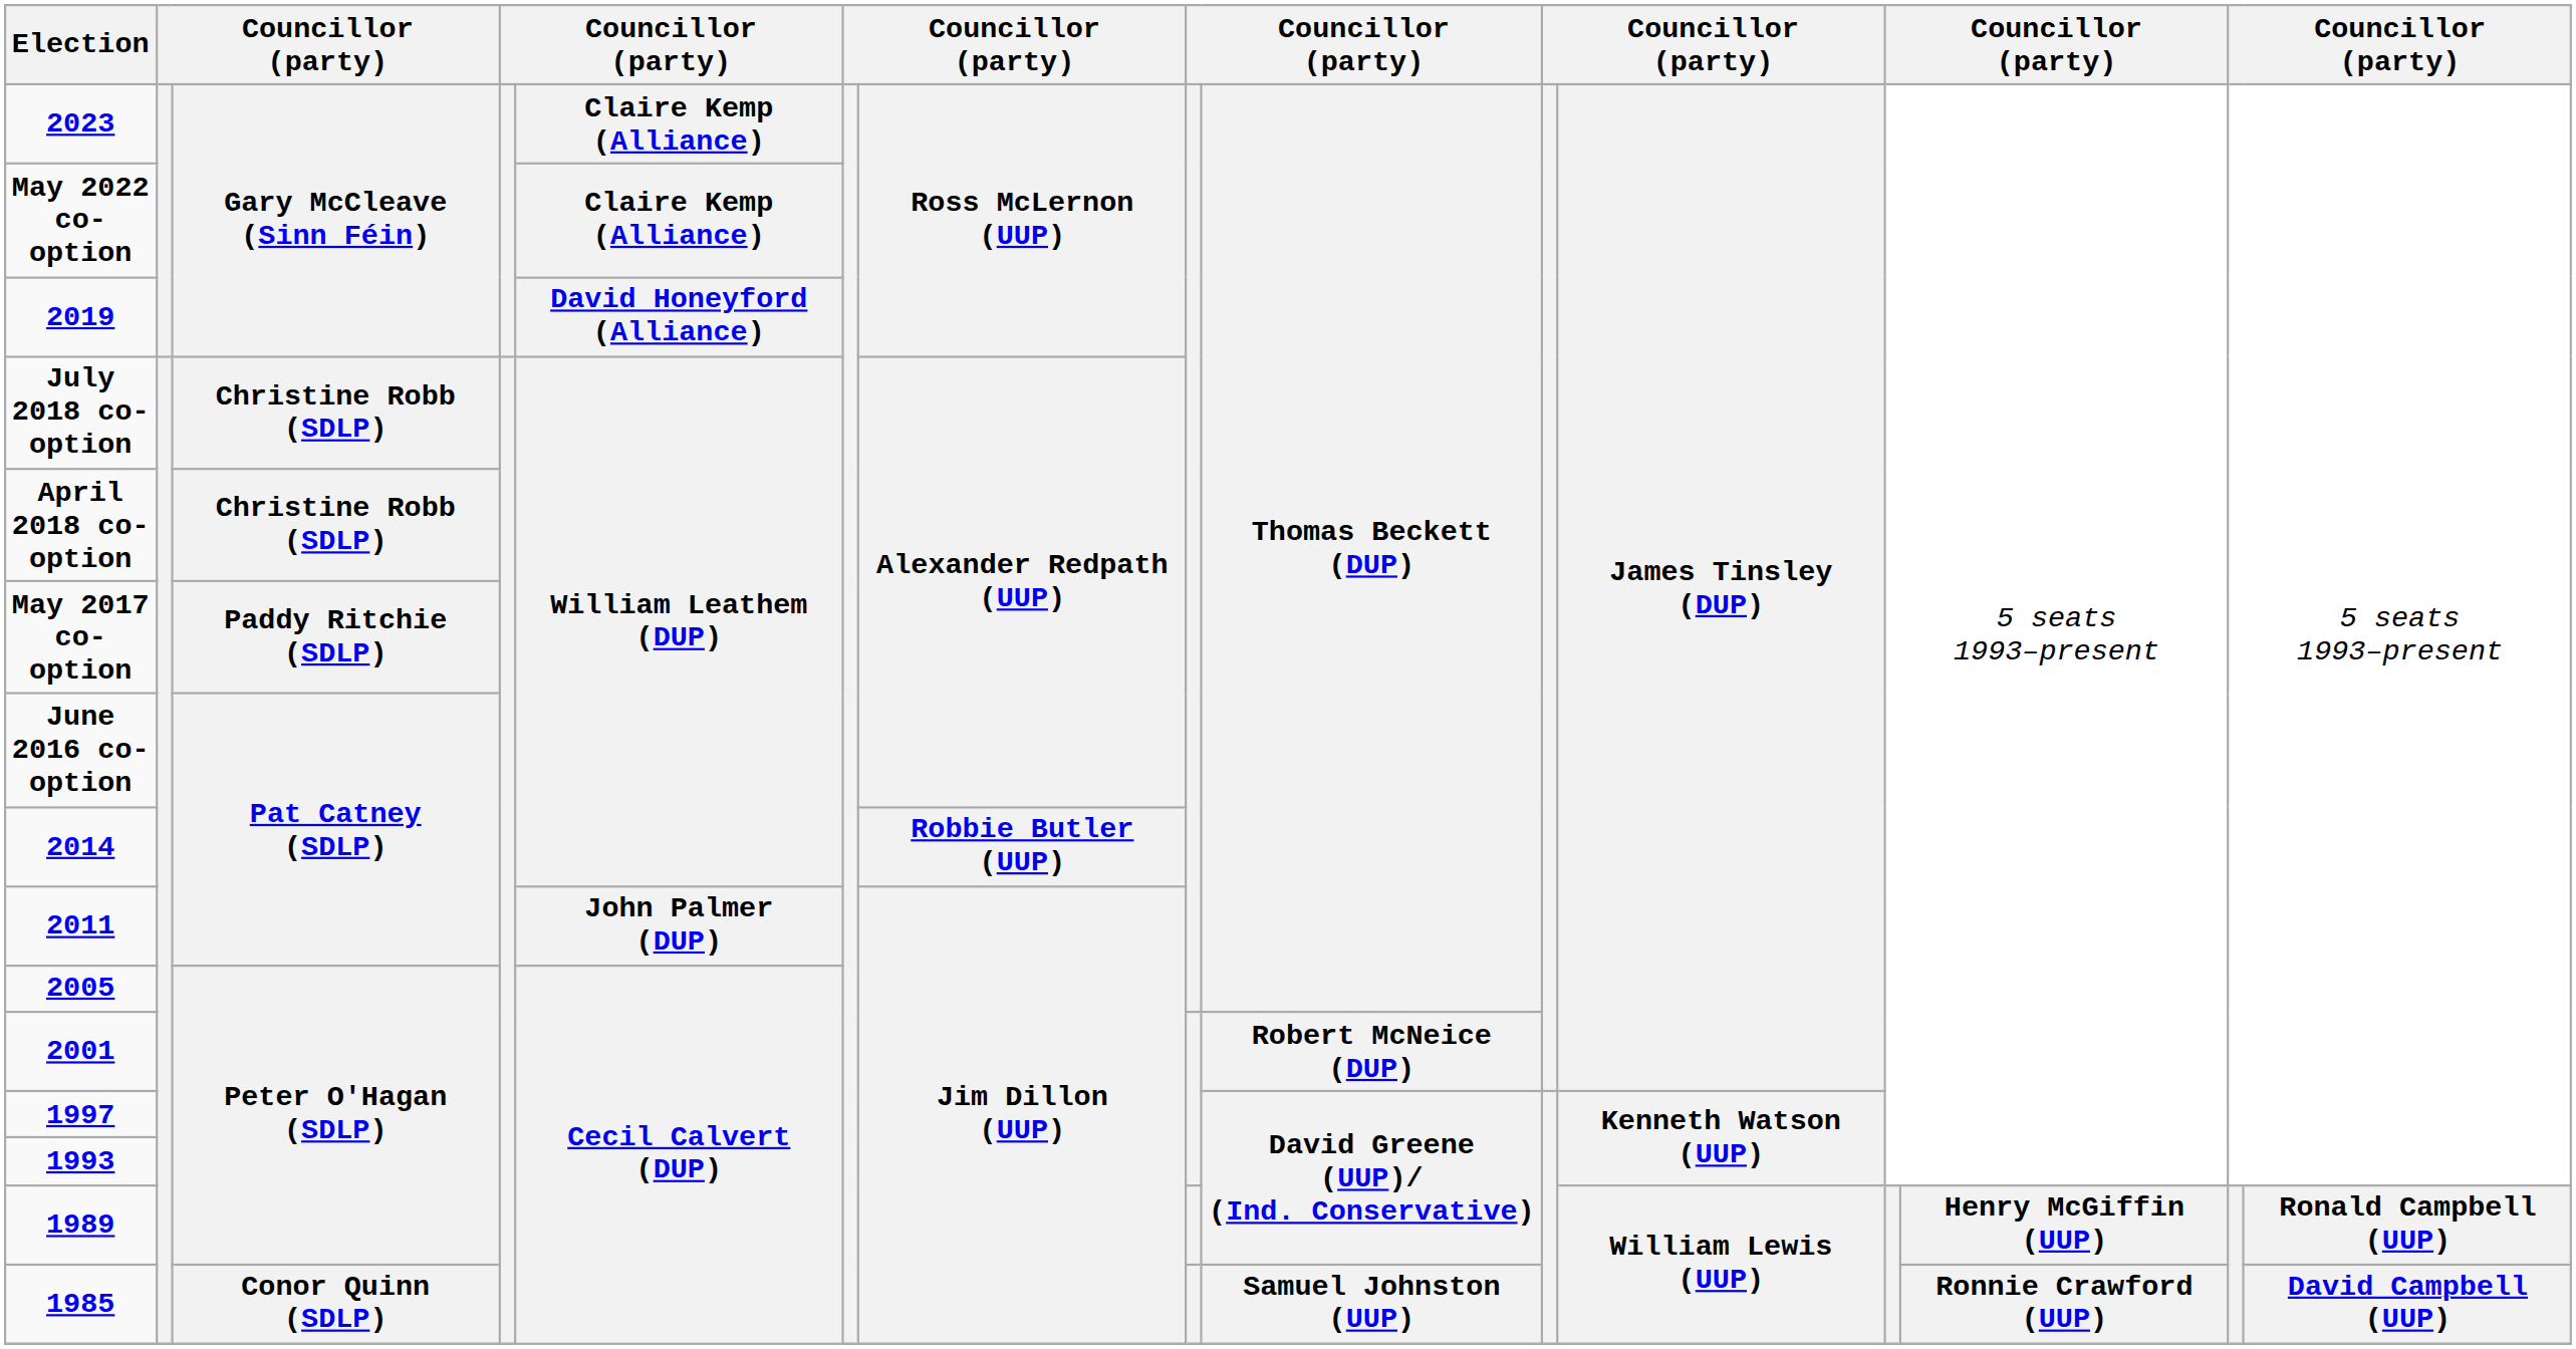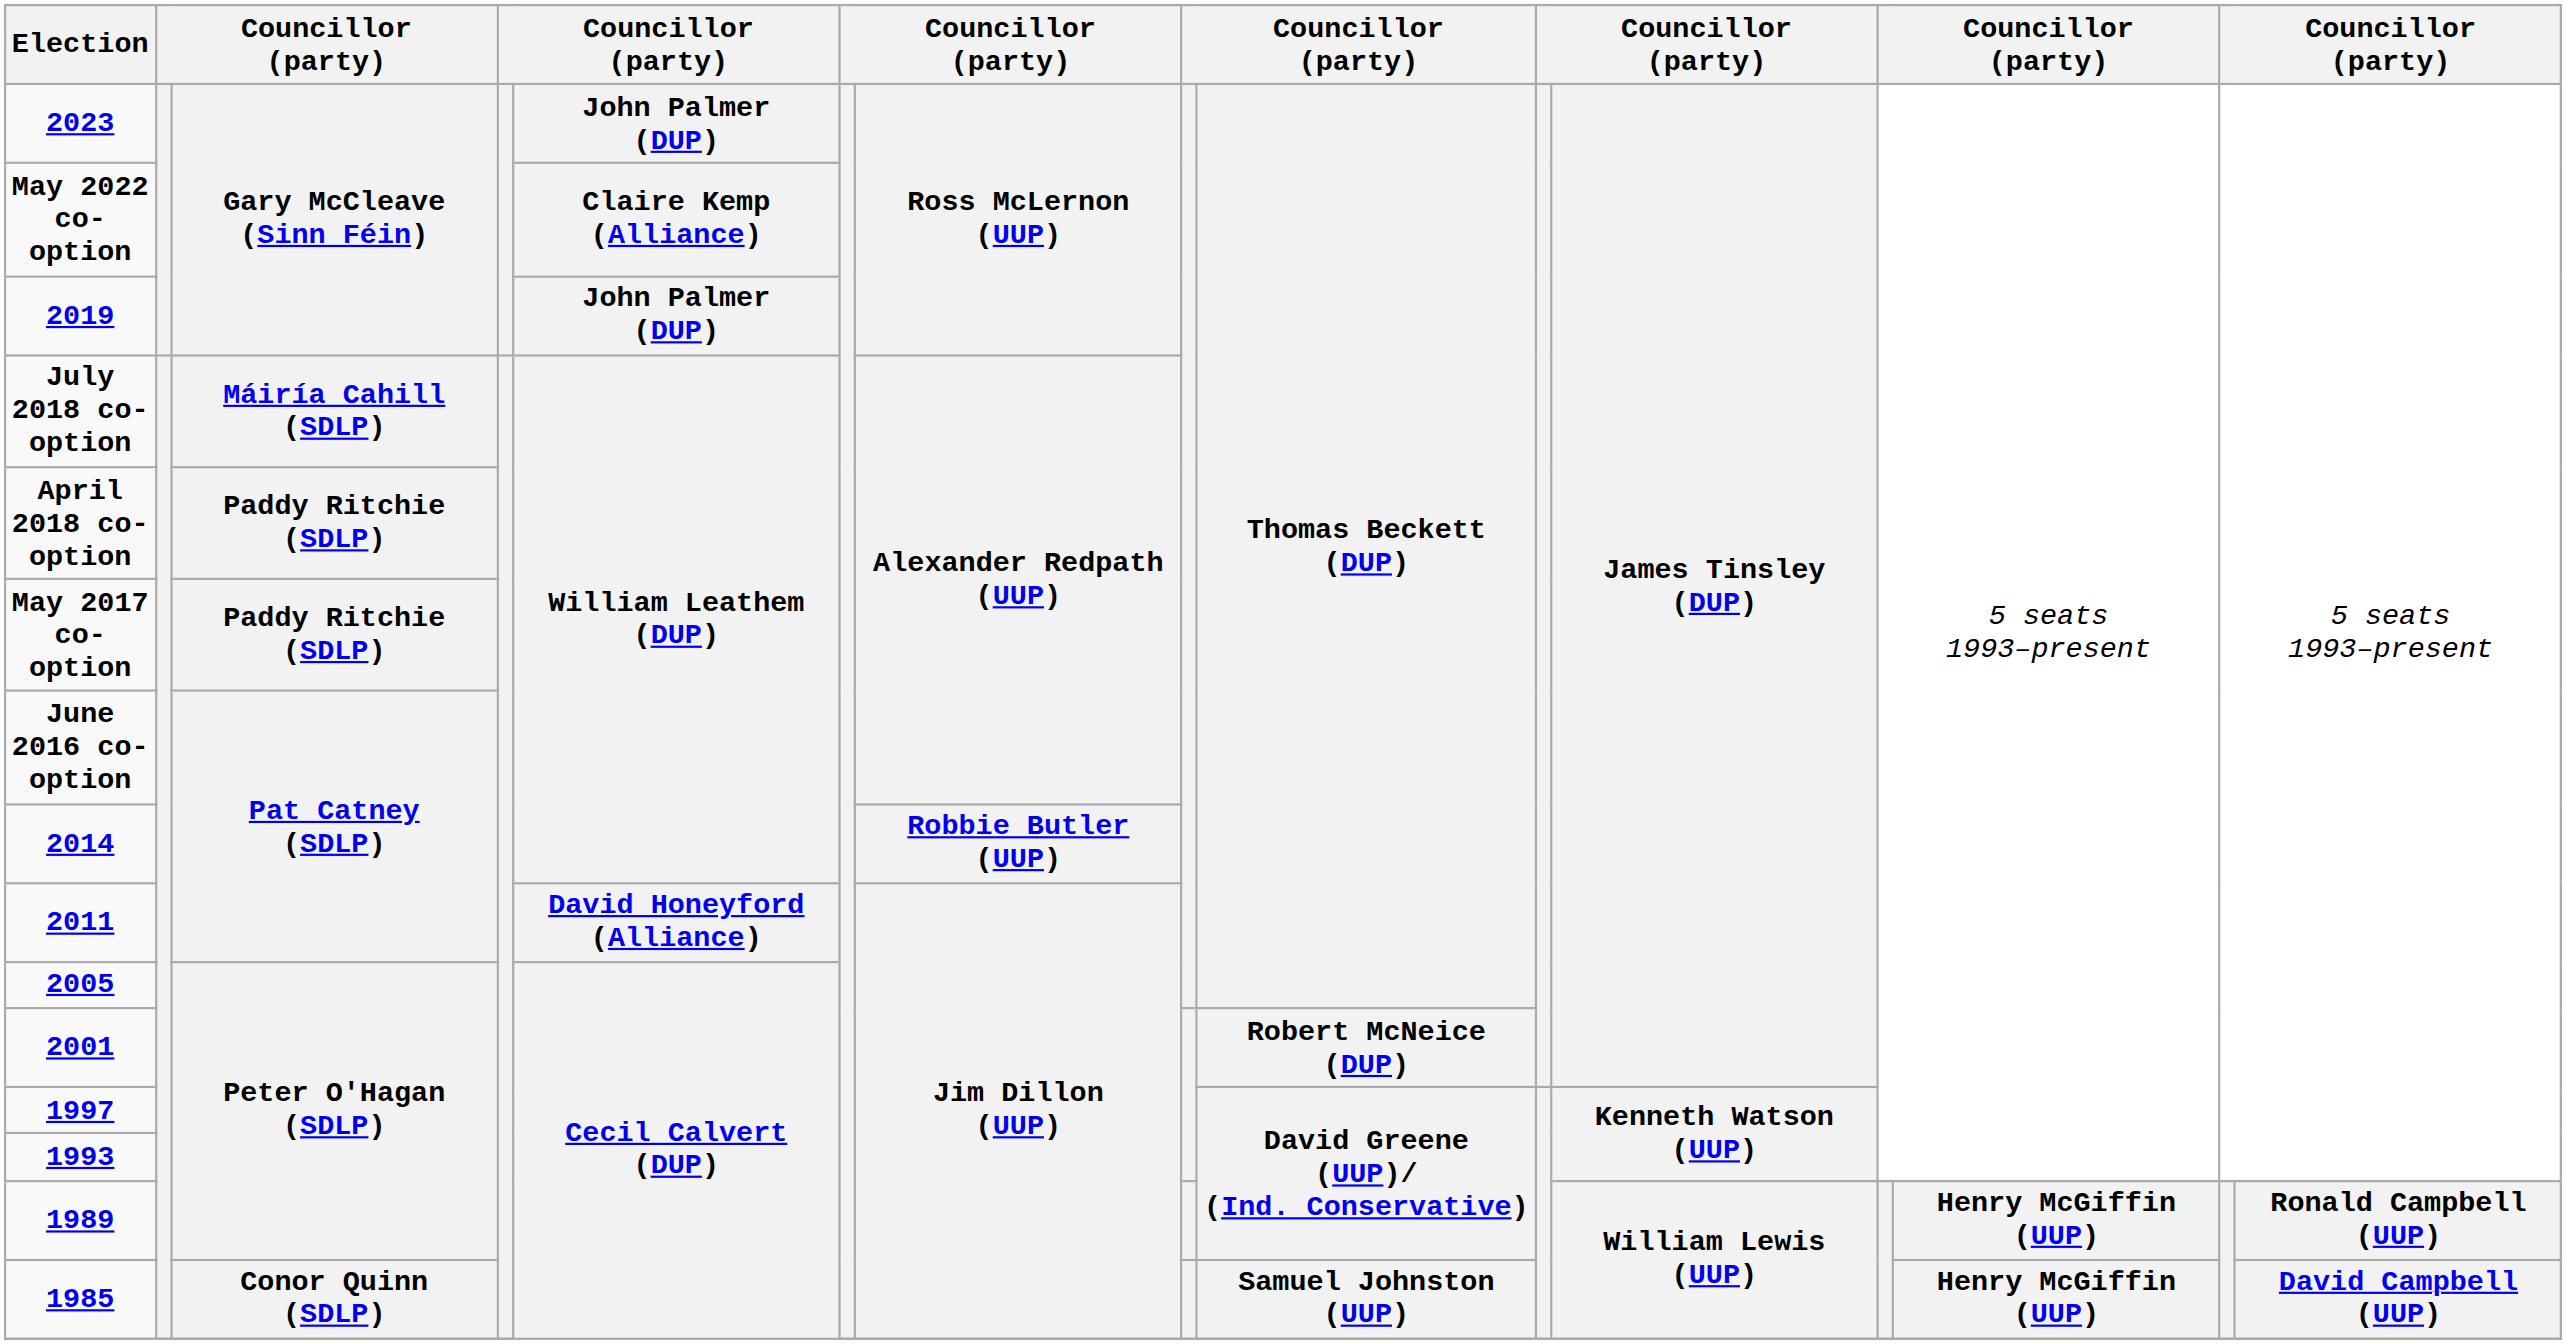2023 | column 5: Claire Kemp (Alliance) -> John Palmer (DUP)
2019 | column 5: David Honeyford (Alliance) -> John Palmer (DUP)
July 2018 co-option | column 3: Christine Robb (SDLP) -> Máiría Cahill (SDLP)
April 2018 co-option | column 3: Christine Robb (SDLP) -> Paddy Ritchie (SDLP)
2011 | column 5: John Palmer (DUP) -> David Honeyford (Alliance)
1985 | column 13: Ronnie Crawford (UUP) -> Henry McGiffin (UUP)
